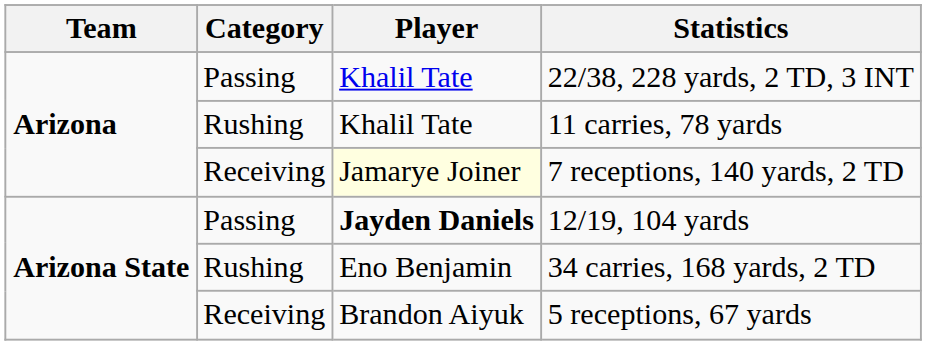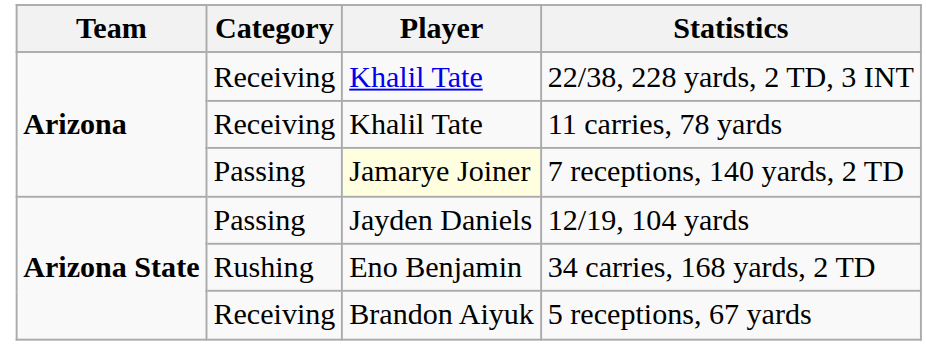22/38, 228 yards, 2 TD, 3 INT | Category: Passing -> Receiving
11 carries, 78 yards | Category: Rushing -> Receiving
7 receptions, 140 yards, 2 TD | Category: Receiving -> Passing
12/19, 104 yards | Player: bold -> normal
